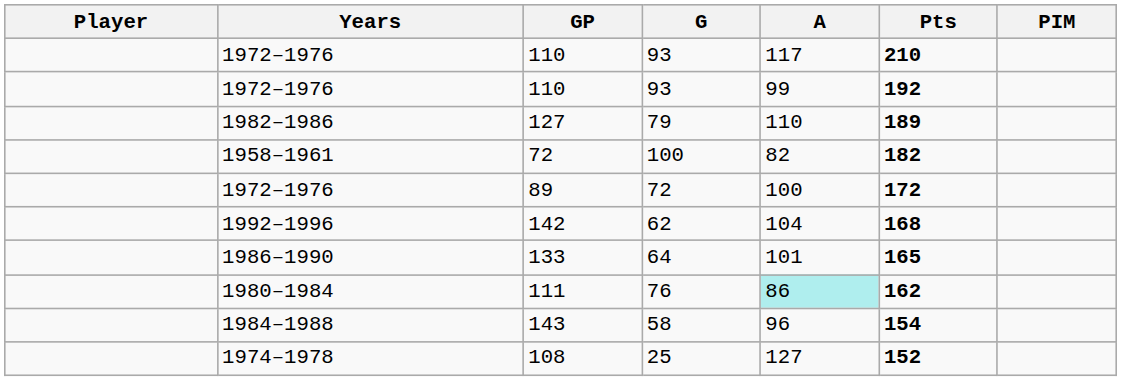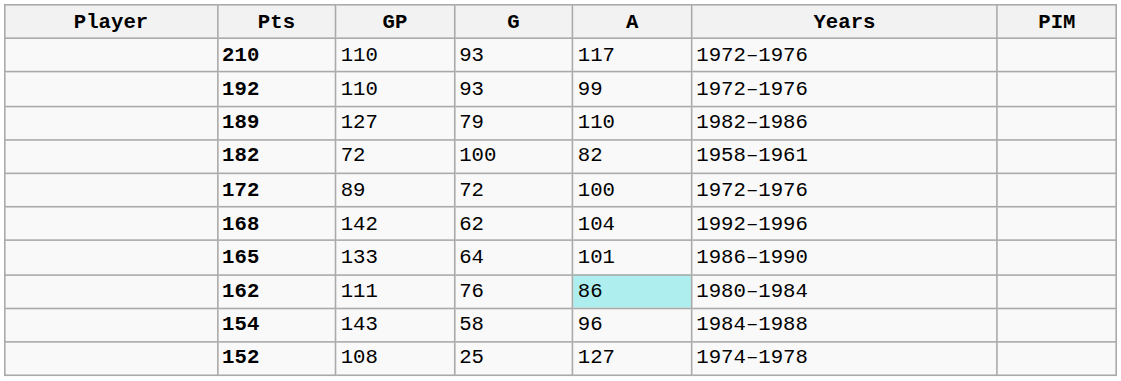columns swapped: Years <-> Pts
